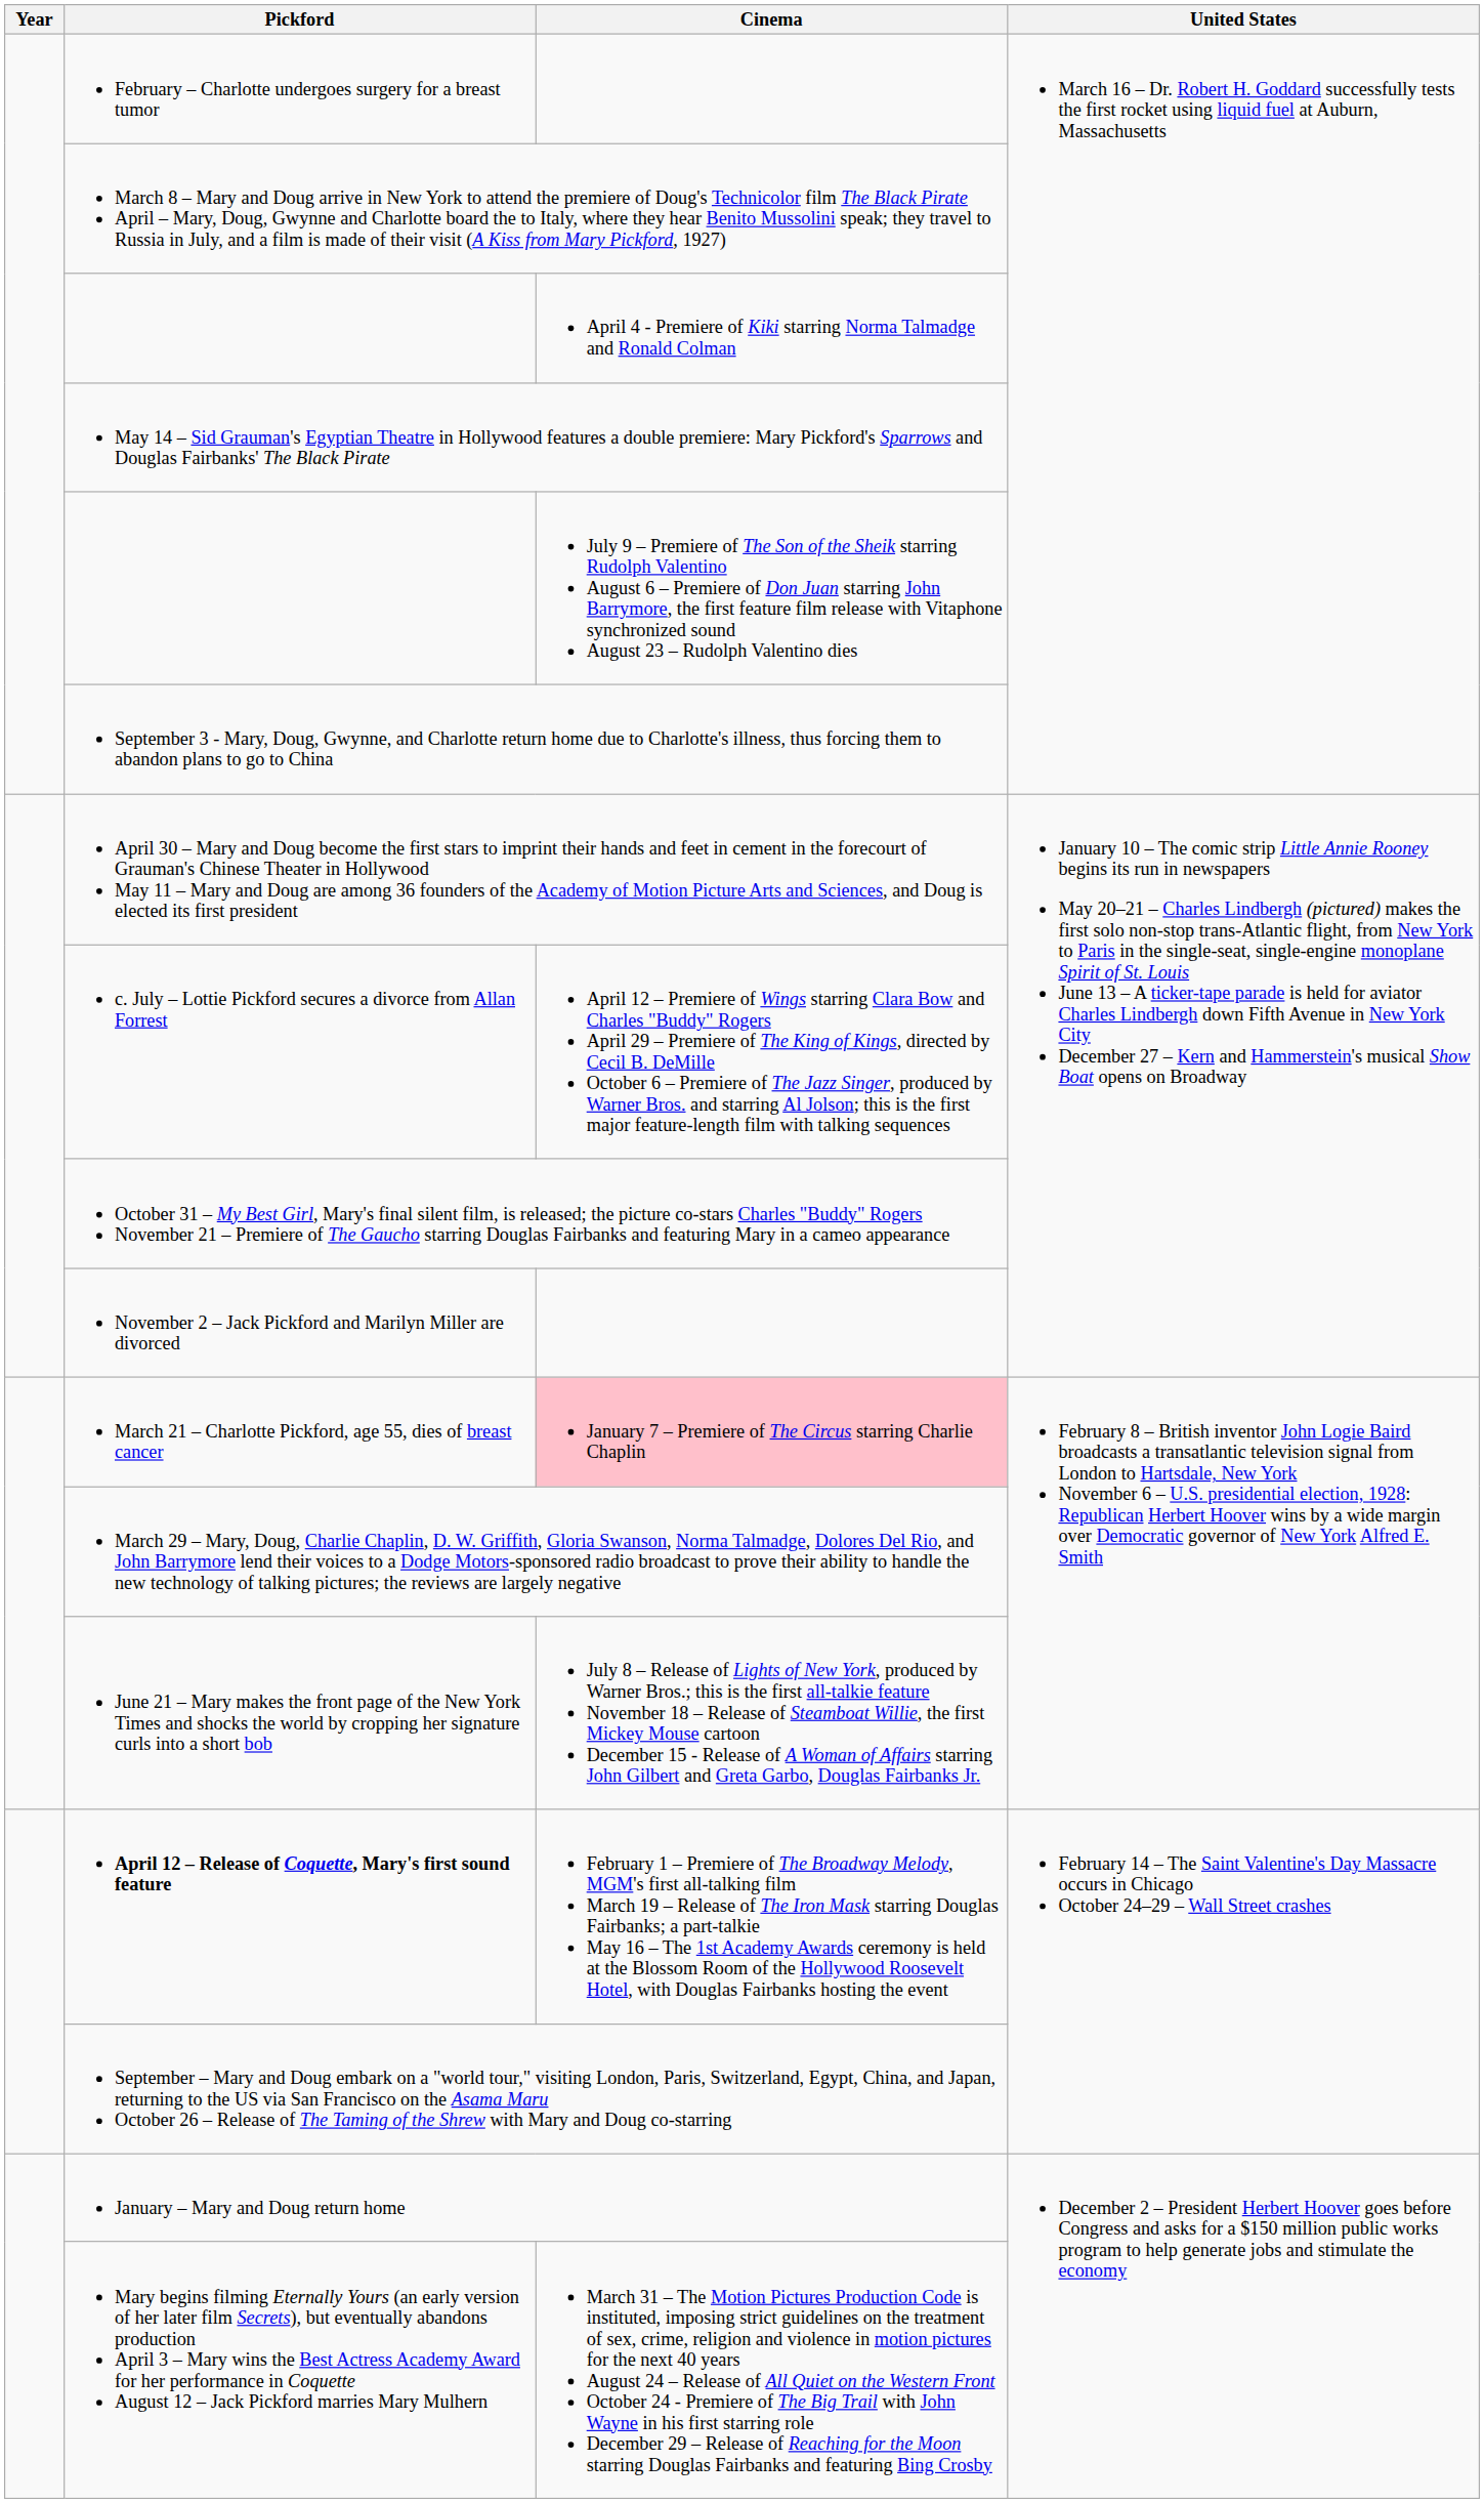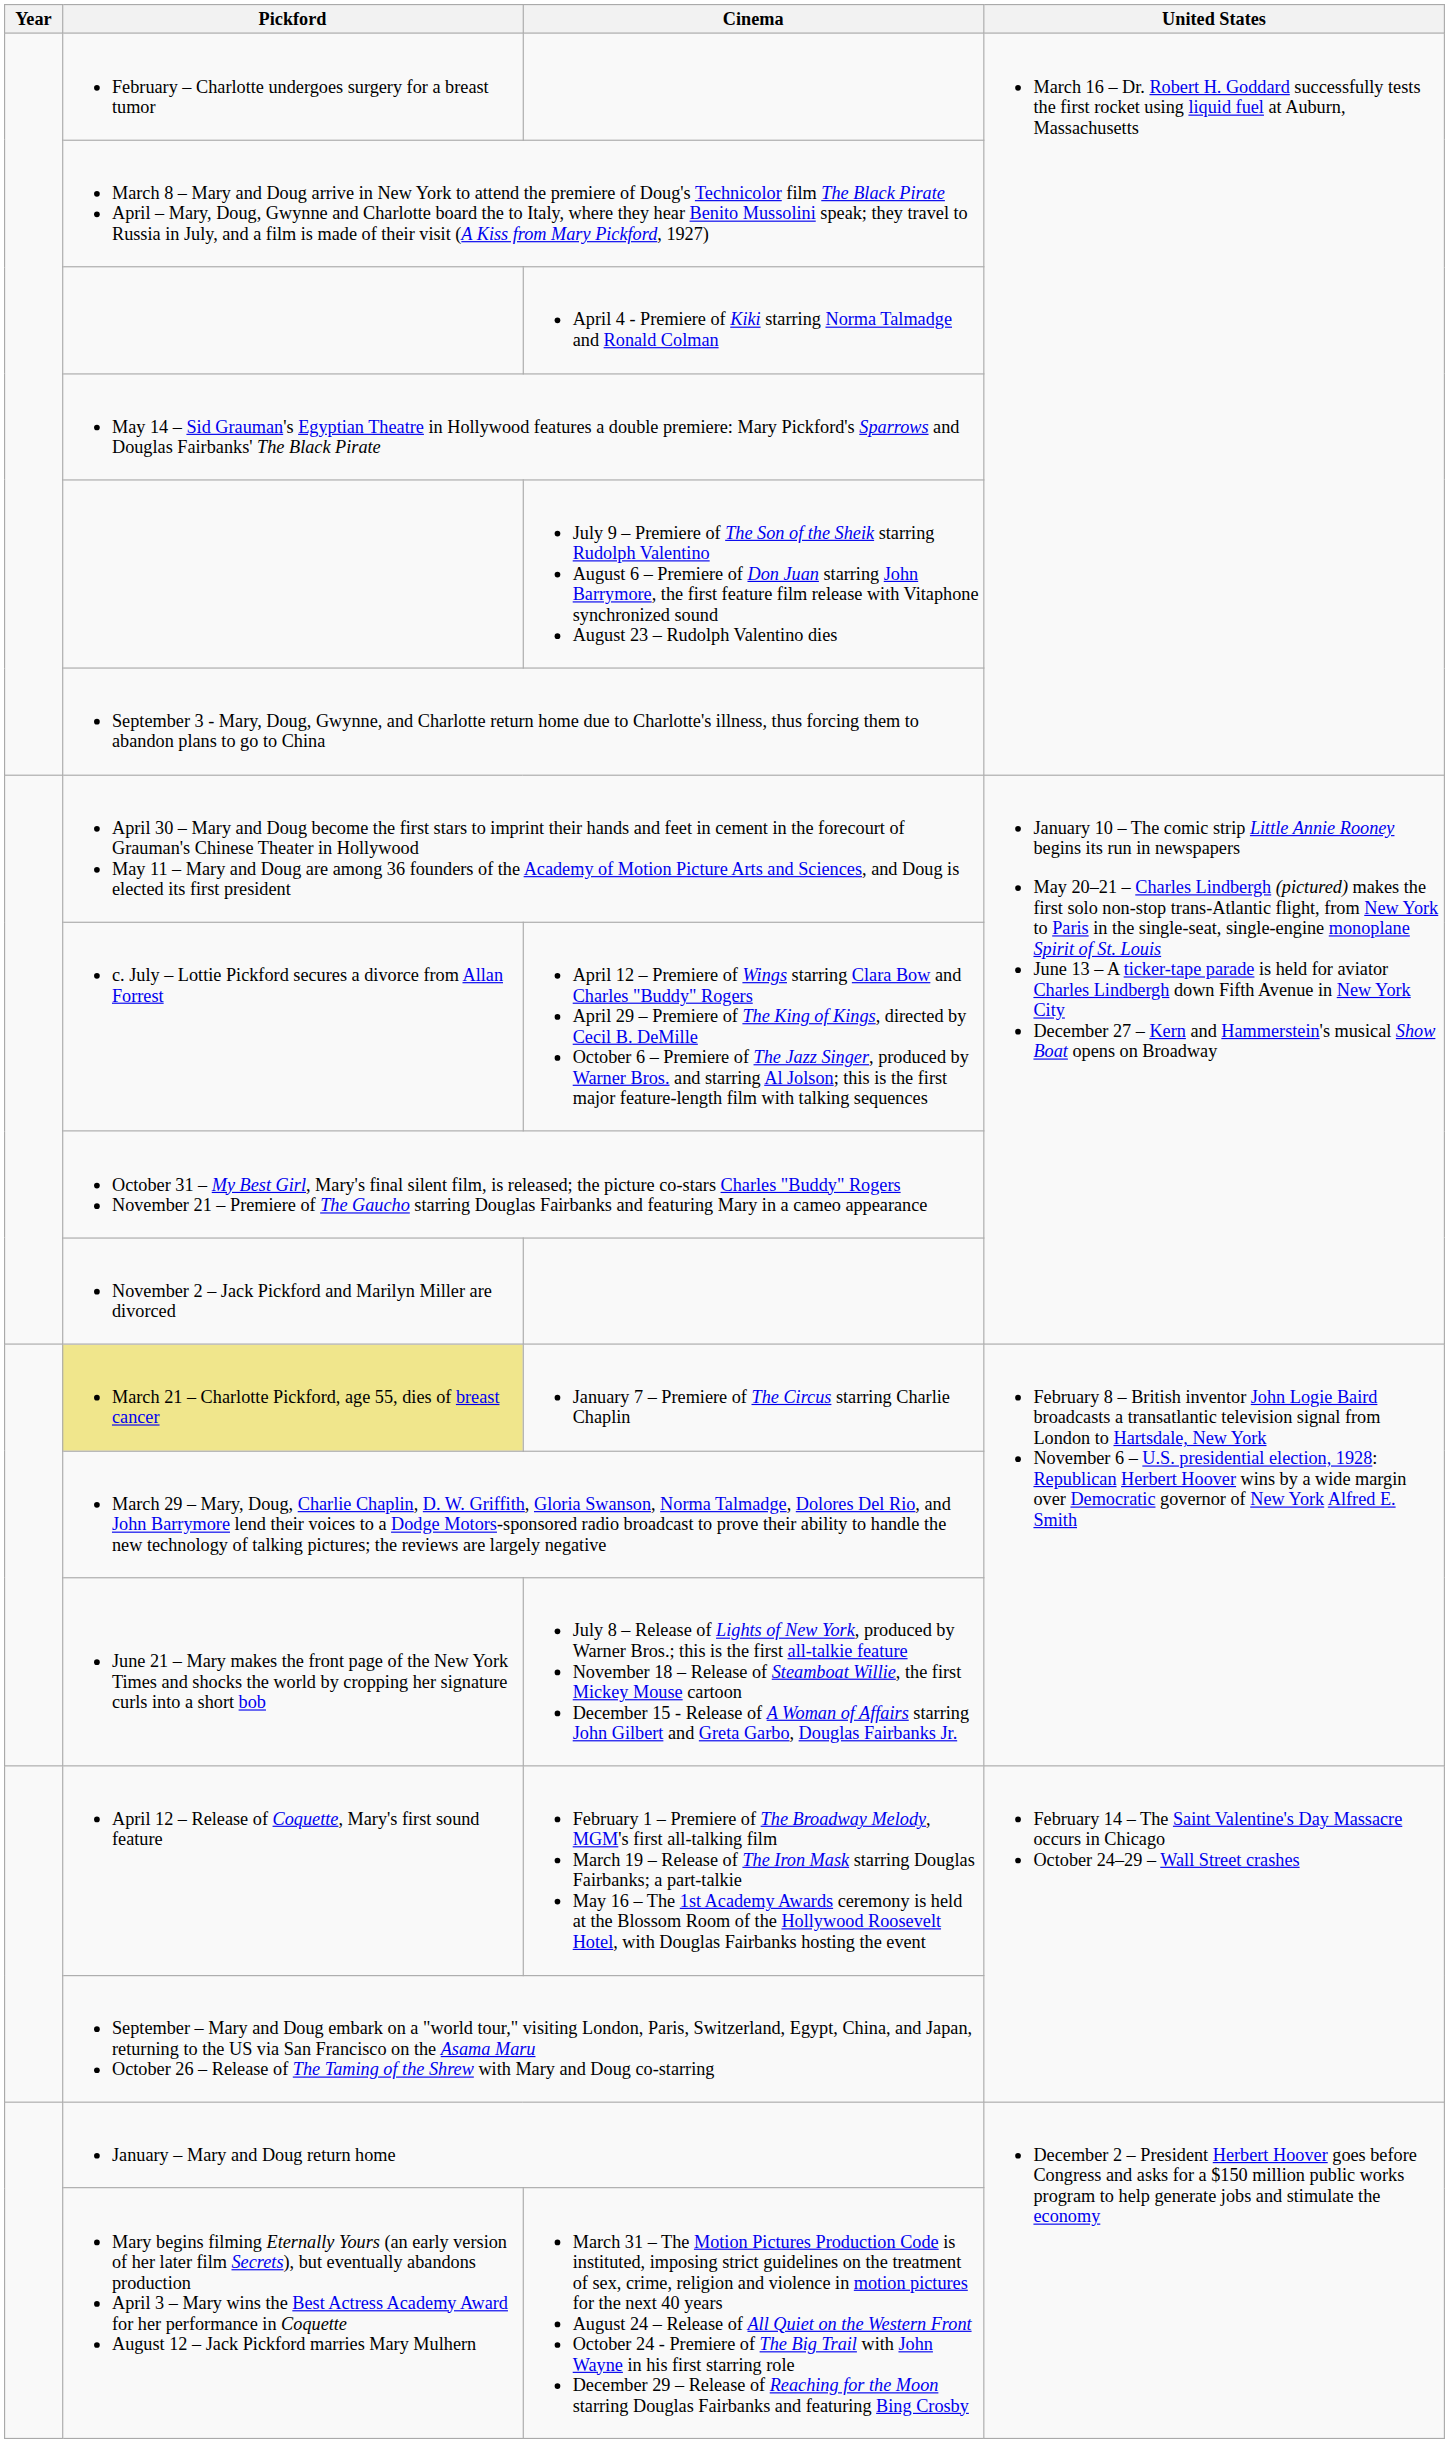March 21 – Charlotte Pickford, age 55, dies of breast cancer | Pickford: no background -> khaki background
March 21 – Charlotte Pickford, age 55, dies of breast cancer | Cinema: pink background -> no background
April 12 – Release of Coquette, Mary's first sound feature | Pickford: bold -> normal
